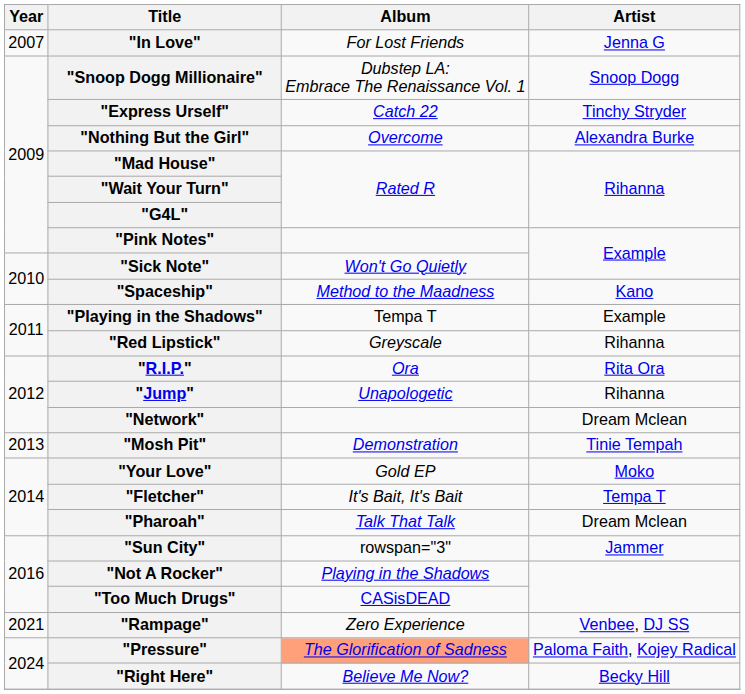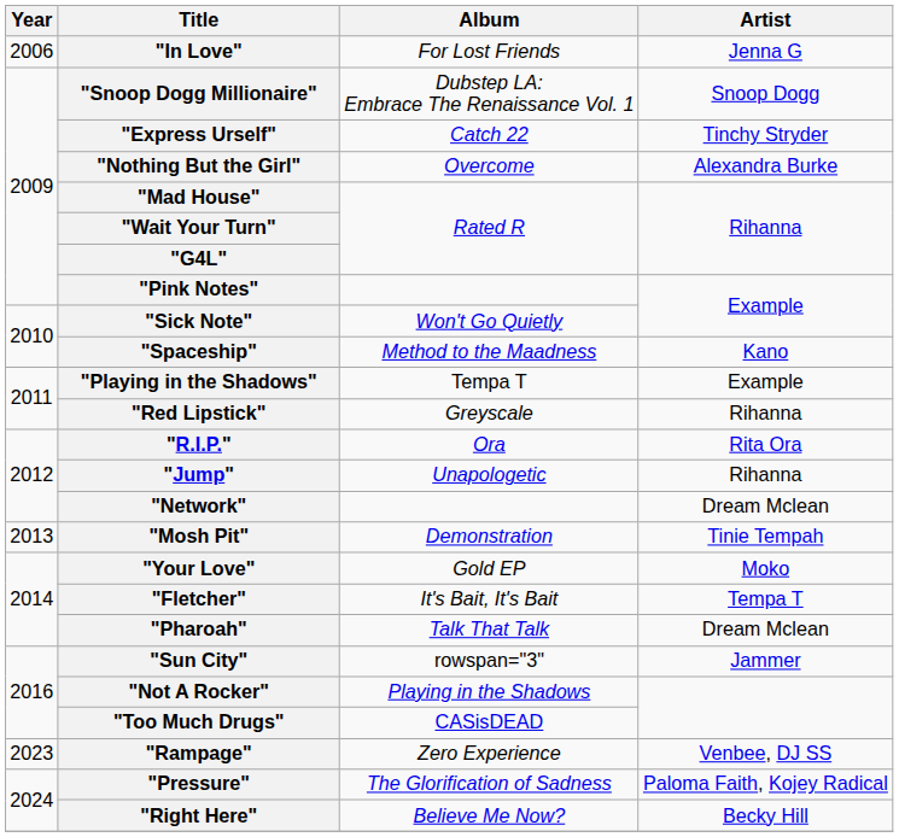"In Love" | Year: 2007 -> 2006
"Rampage" | Year: 2021 -> 2023
"Pressure" | Album: lightsalmon background -> no background
